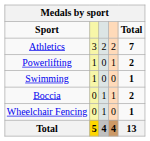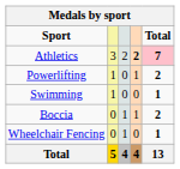Athletics | column 4: normal -> bold
Athletics | Total: no background -> pink background
